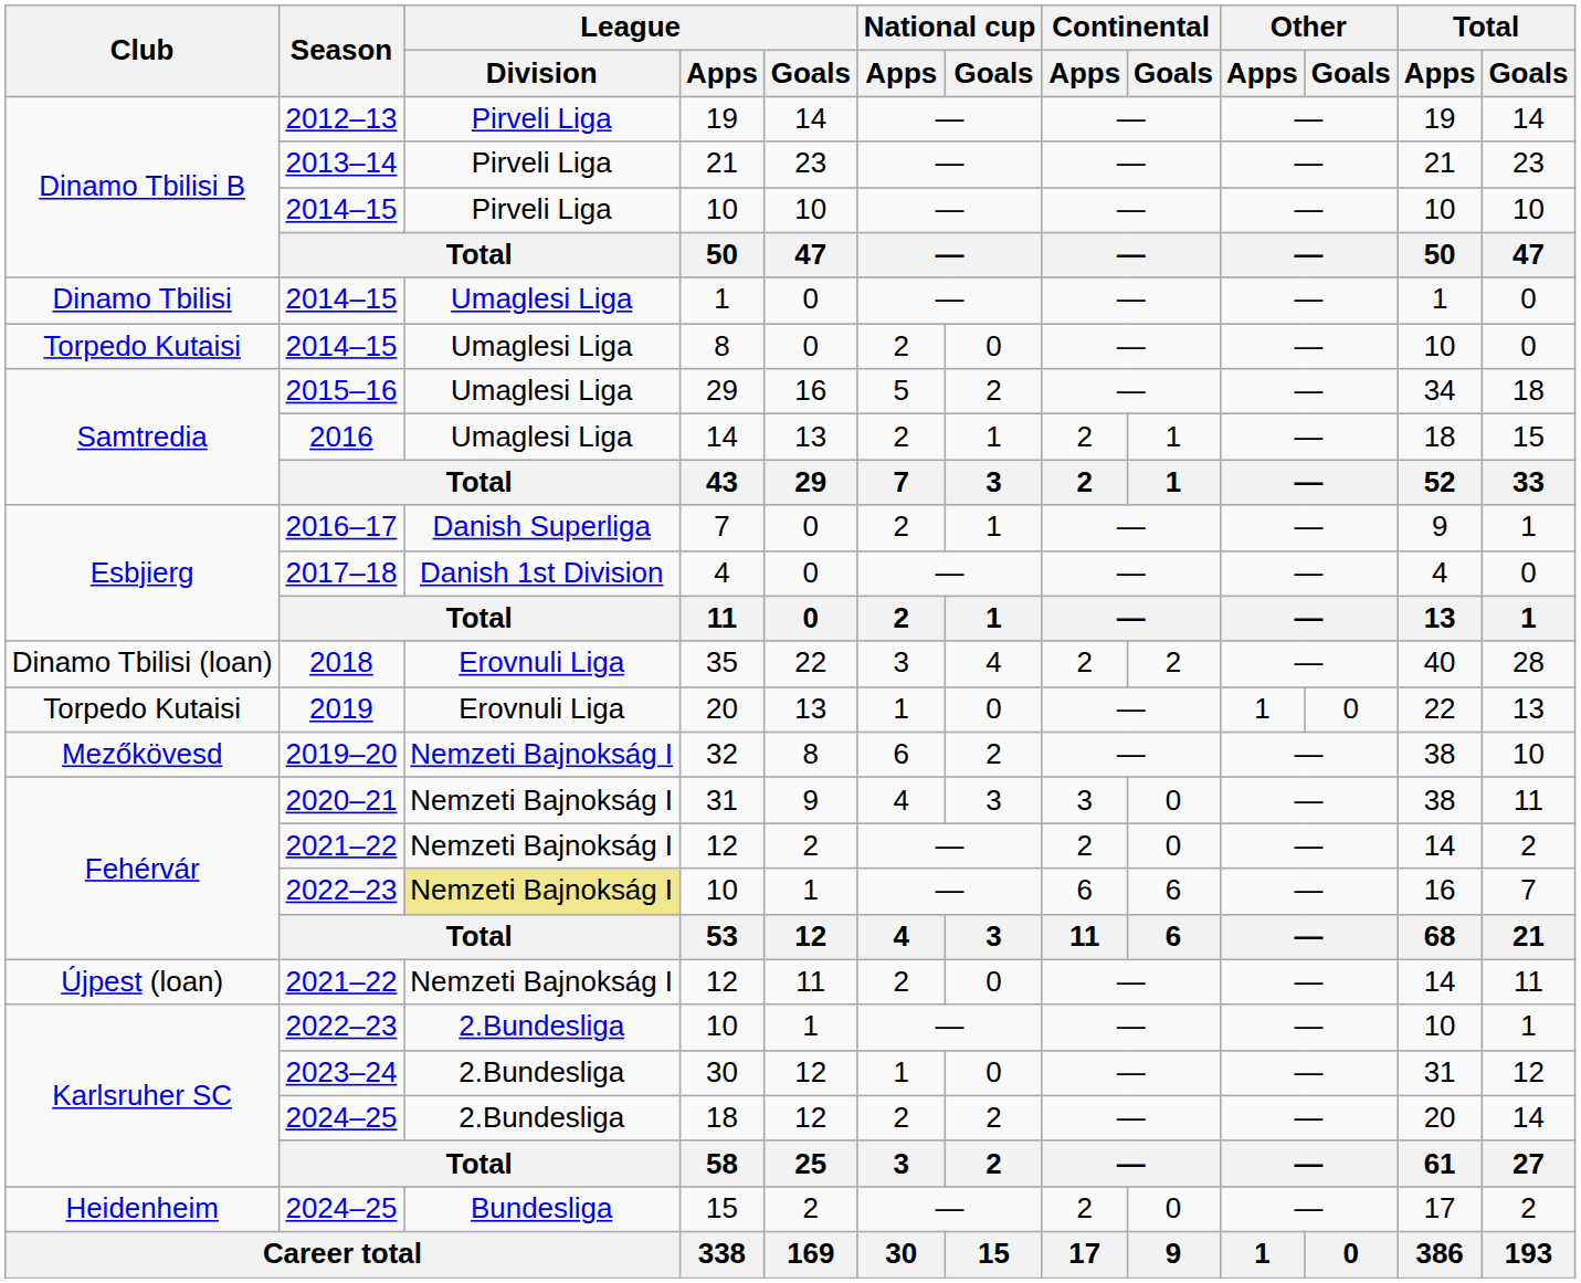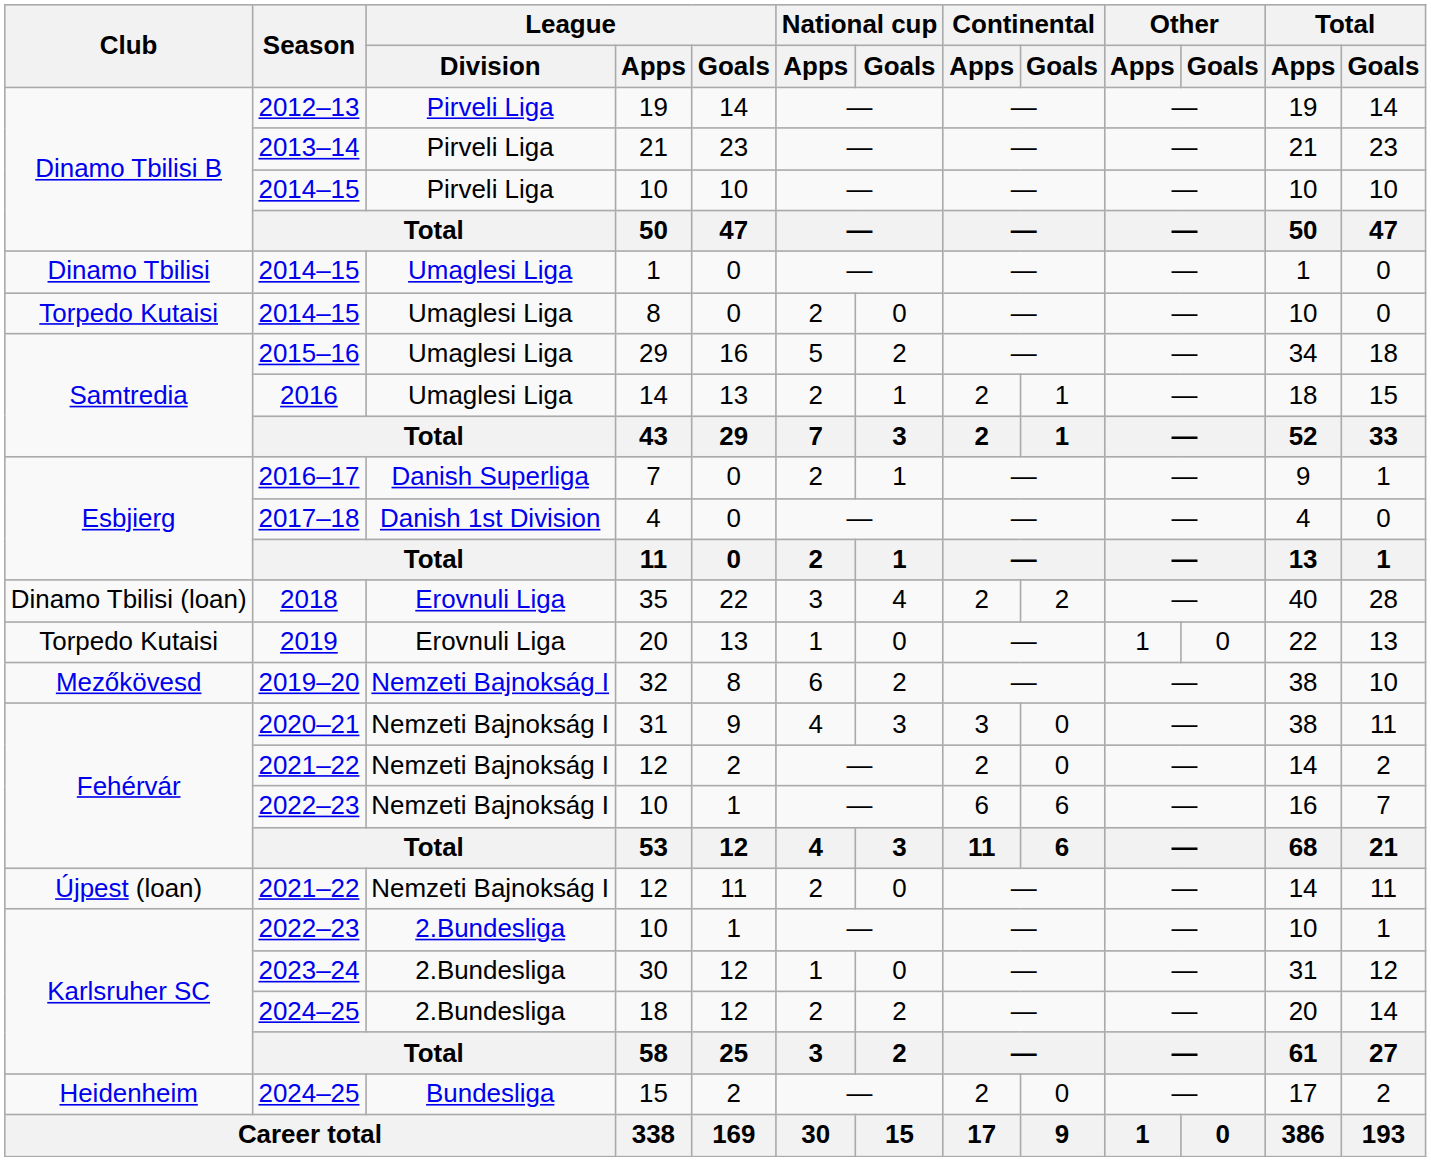Fehérvár / 10 | League / Division: khaki background -> no background
